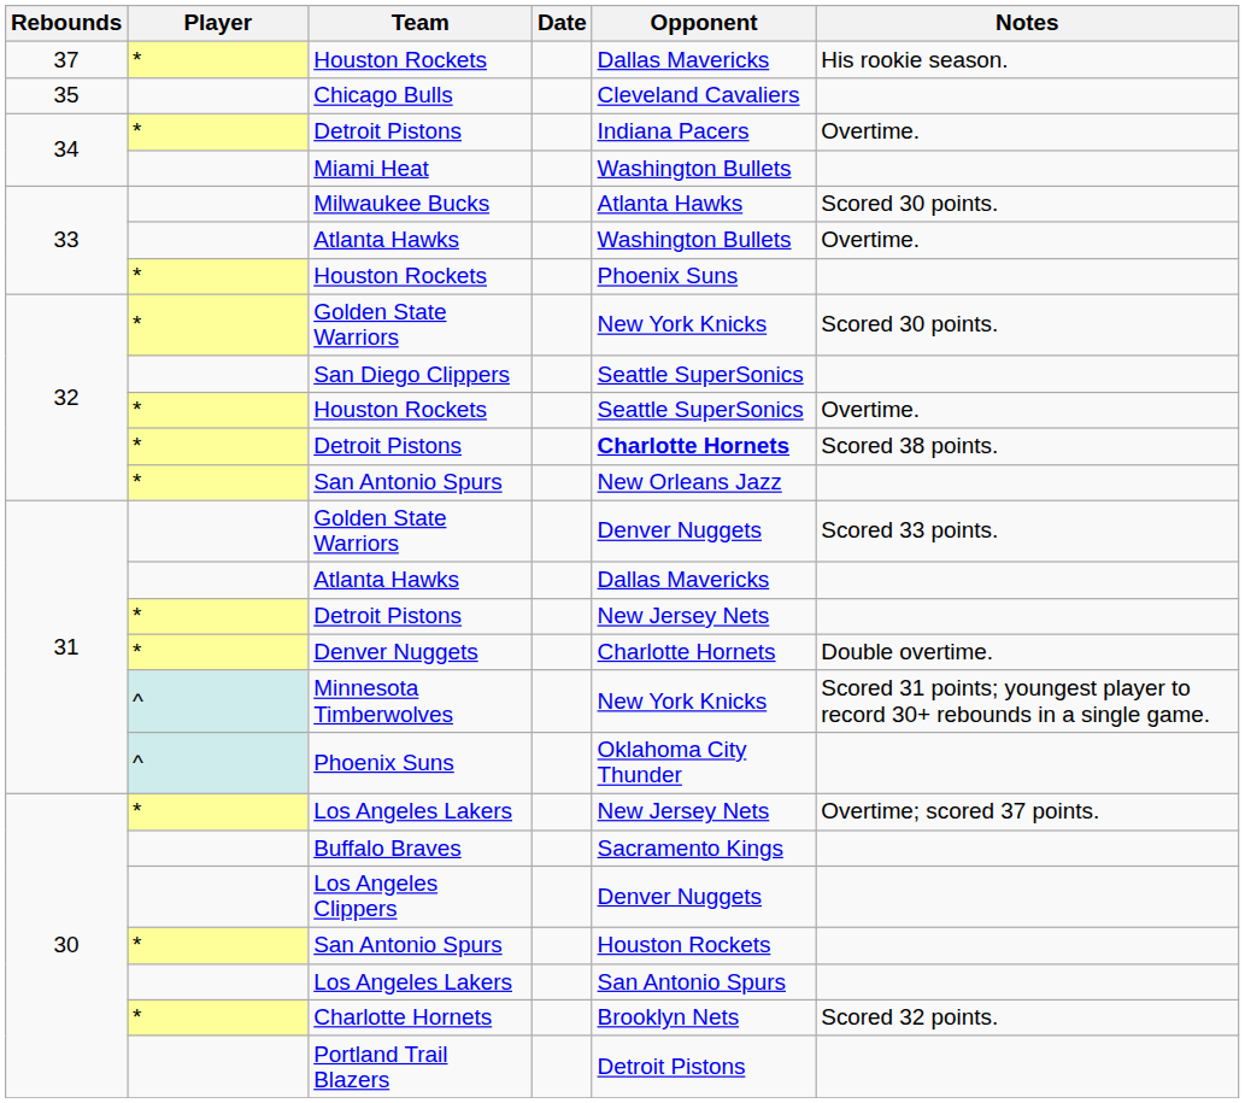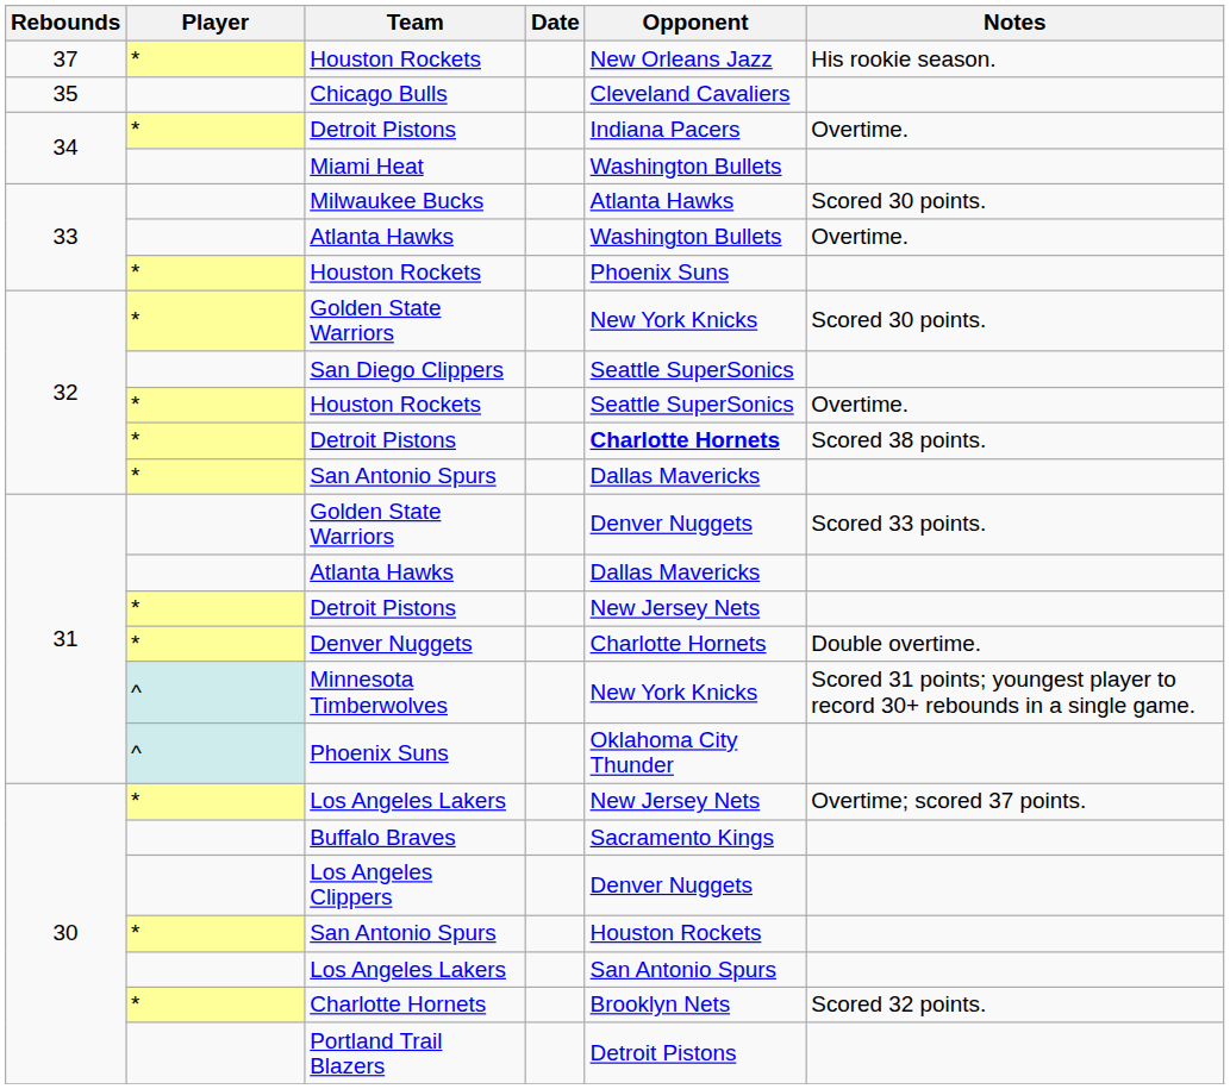37 / Houston Rockets | Opponent: Dallas Mavericks -> New Orleans Jazz
32 / San Antonio Spurs | Opponent: New Orleans Jazz -> Dallas Mavericks
